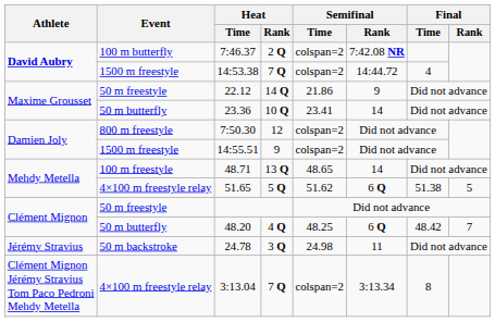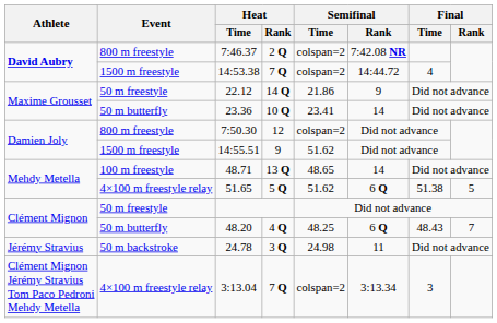7:46.37 | Event: 100 m butterfly -> 800 m freestyle
14:55.51 | Semifinal / Time: colspan=2 -> 51.62
48.20 | Final / Time: 48.42 -> 48.43
3:13.04 | Final / Time: 8 -> 3
